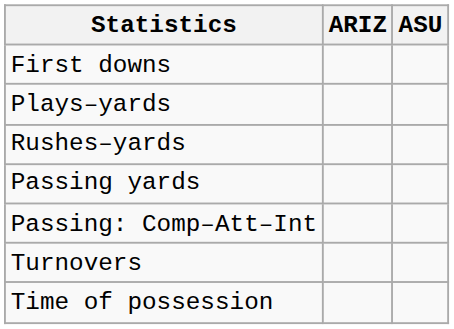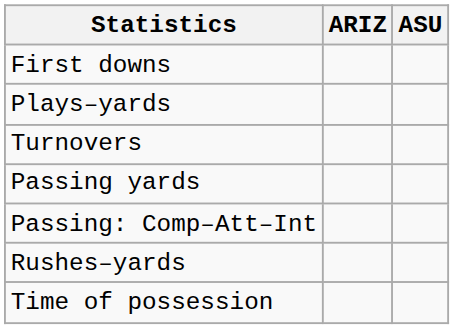rows swapped: Rushes–yards <-> Turnovers
